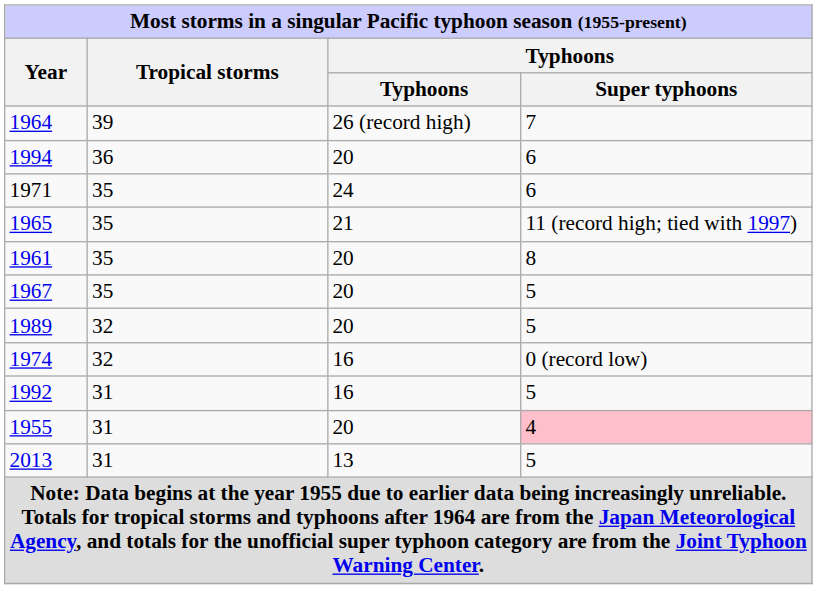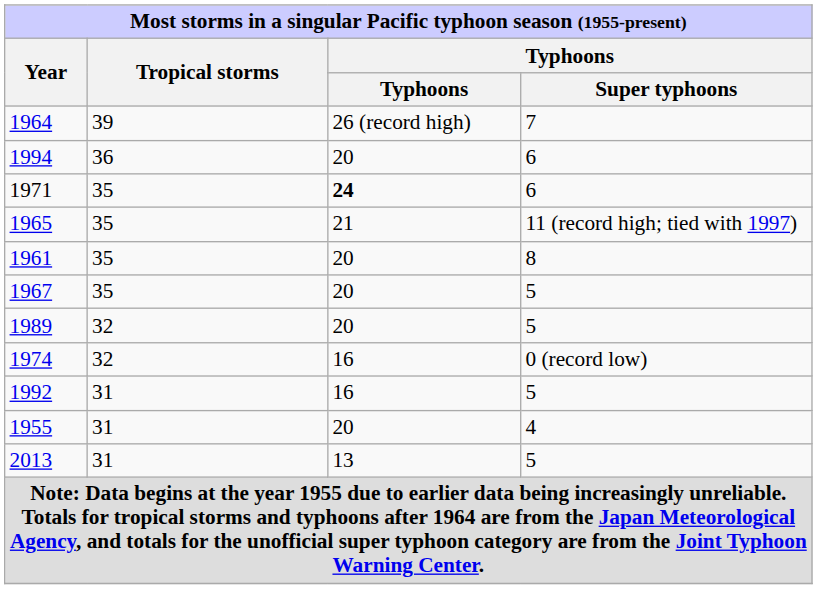1971 | Typhoons: normal -> bold
1955 | Typhoons / Super typhoons: pink background -> no background
